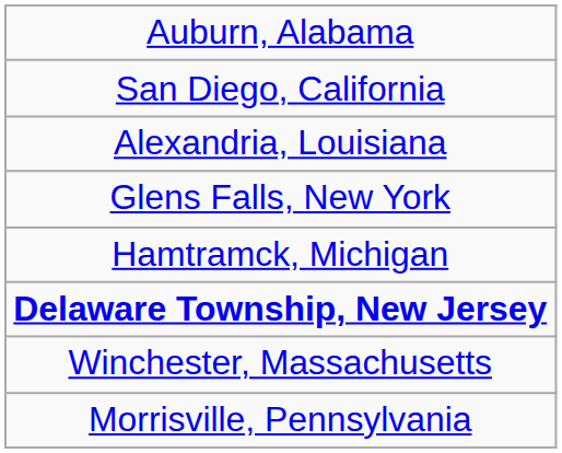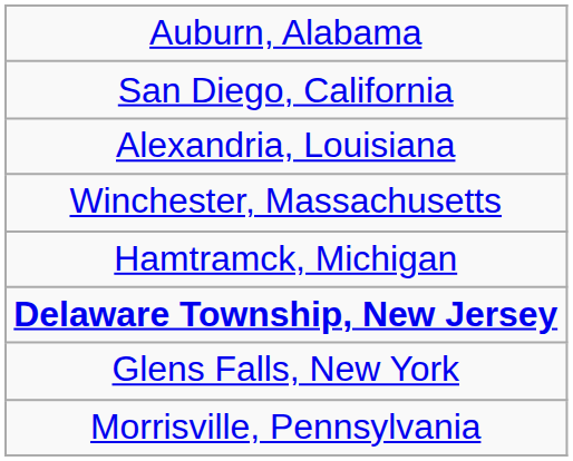row 4 | column 1: Glens Falls, New York -> Winchester, Massachusetts
row 7 | column 1: Winchester, Massachusetts -> Glens Falls, New York
